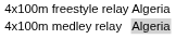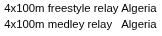4x100m medley relay | column 2: lightgrey background -> no background
